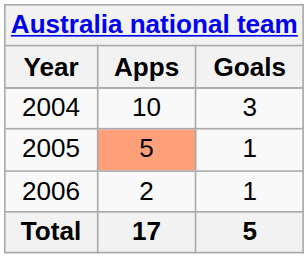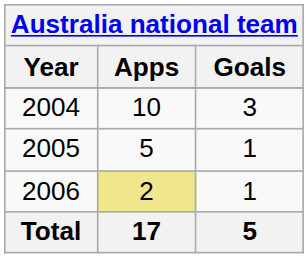2005 | Apps: lightsalmon background -> no background
2006 | Apps: no background -> khaki background
